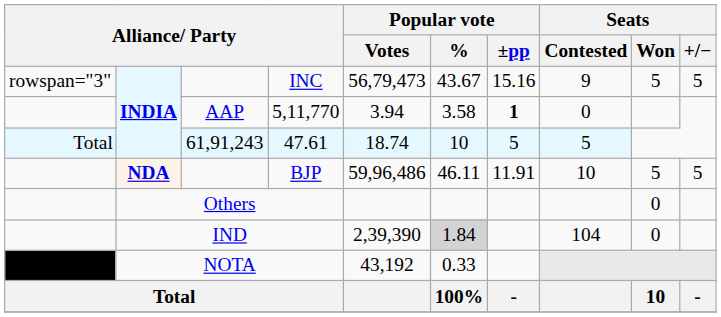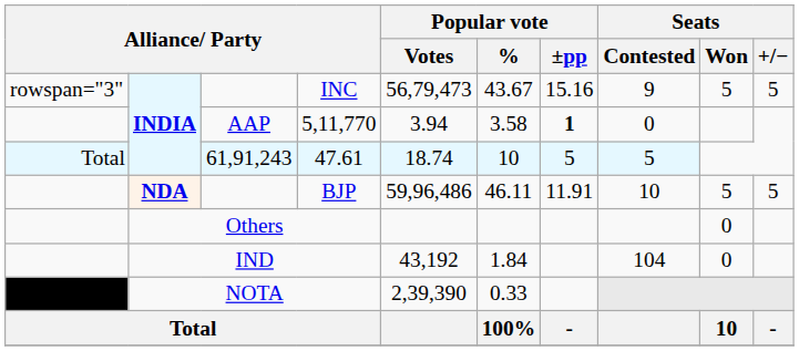IND | Popular vote / Votes: 2,39,390 -> 43,192
IND | Popular vote / %: lightgrey background -> no background
NOTA | Popular vote / Votes: 43,192 -> 2,39,390
